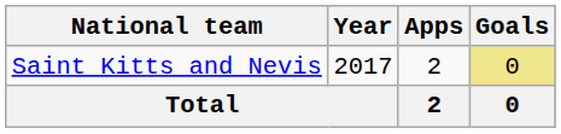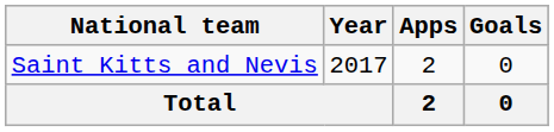Saint Kitts and Nevis | Goals: khaki background -> no background
